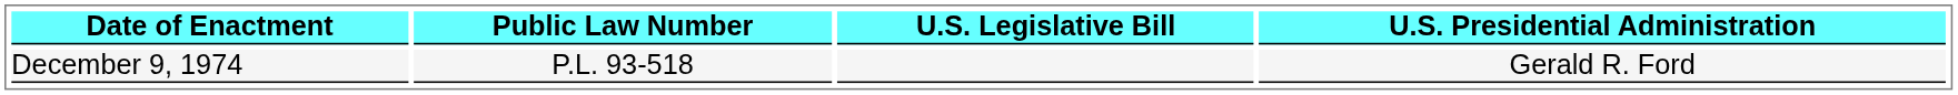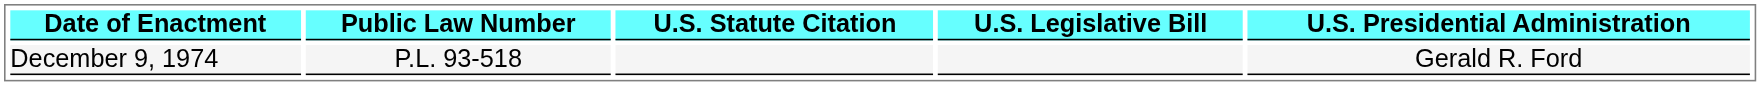+ column: U.S. Statute Citation
